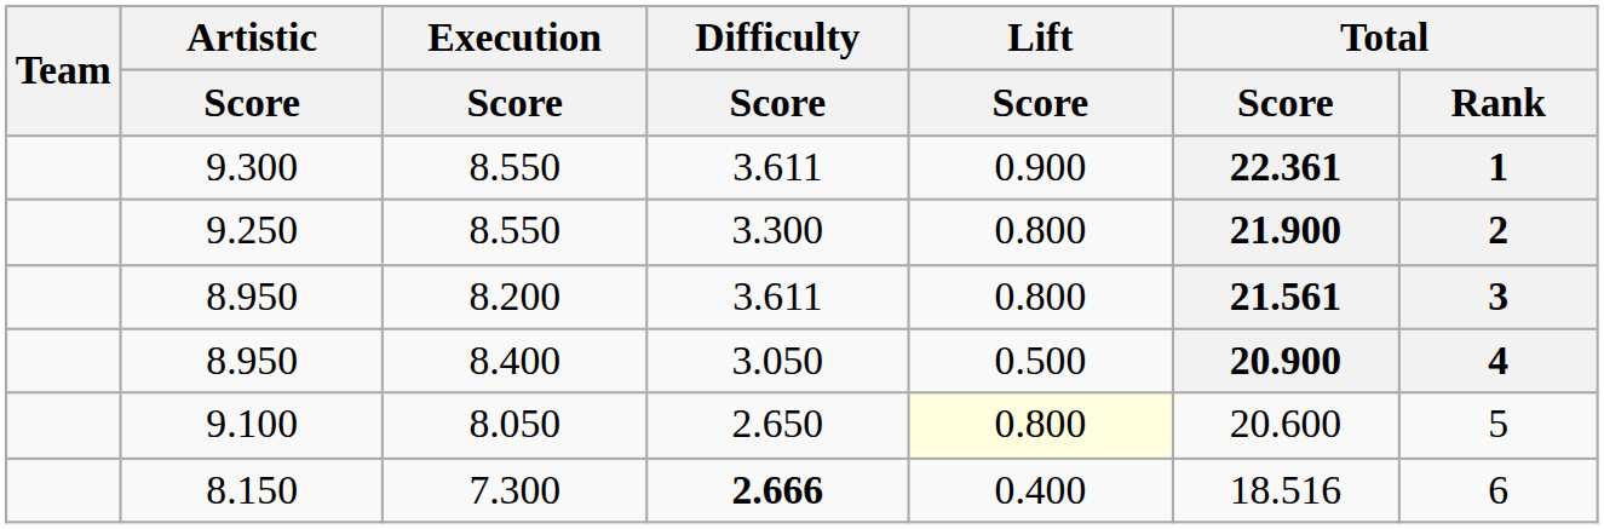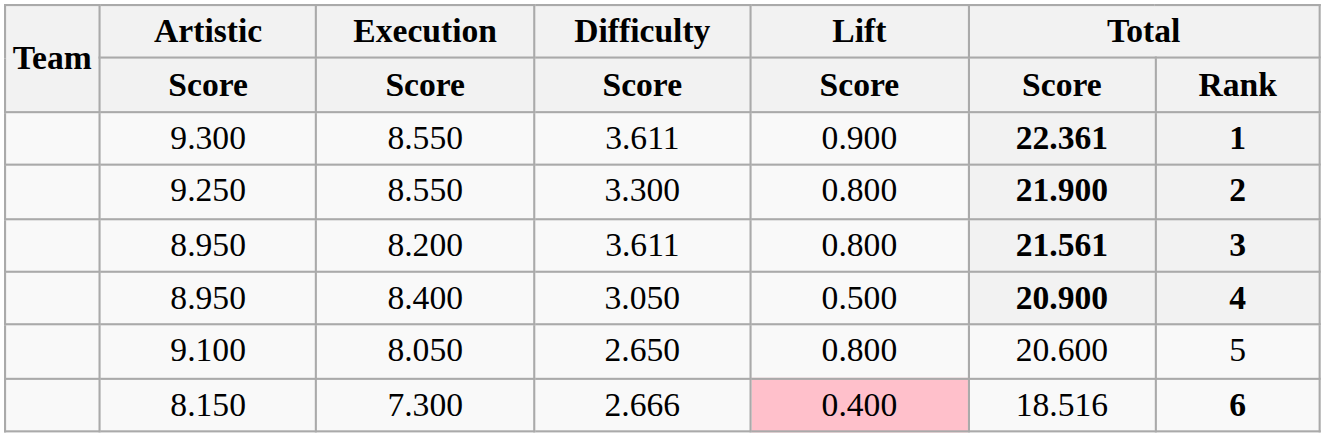9.100 | Lift / Score: lightyellow background -> no background
8.150 | Difficulty / Score: bold -> normal
8.150 | Lift / Score: no background -> pink background
8.150 | Total / Rank: normal -> bold
